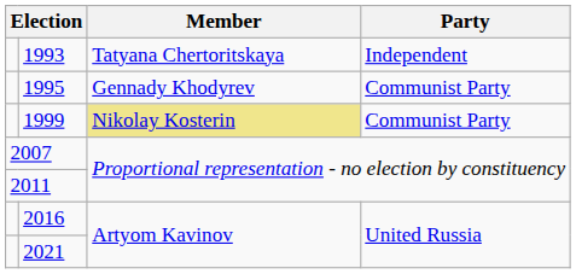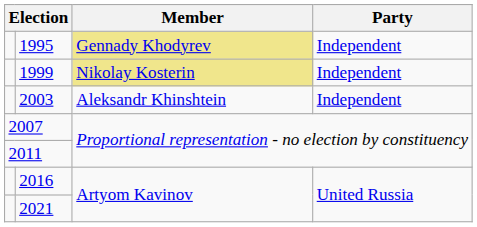- row: 1993 | Tatyana Chertoritskaya | Independent
1995 | Member: no background -> khaki background
1995 | Party: Communist Party -> Independent
1999 | Party: Communist Party -> Independent
+ row: 2003 | Aleksandr Khinshtein | Independent
